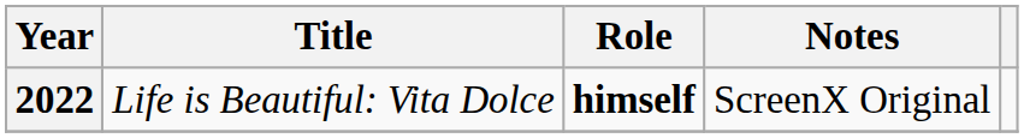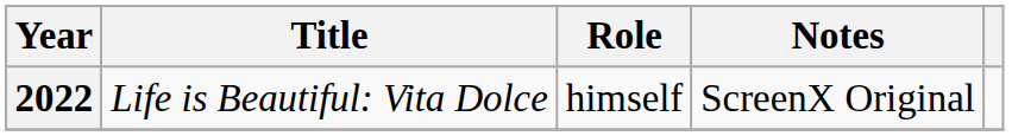2022 | Role: bold -> normal
